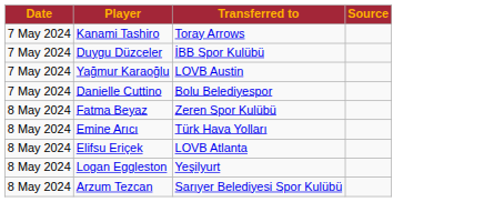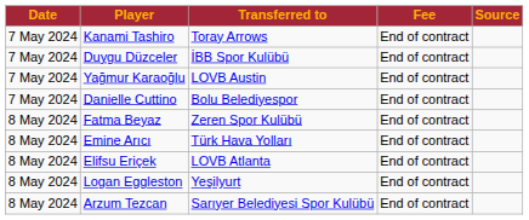+ column: Fee | End of contract | End of contract | End of contract | End of contract | End of contract | End of contract | End of contract | End of contract | End of contract
